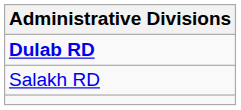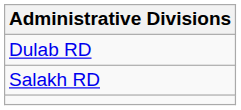row 2 | column 1: bold -> normal
